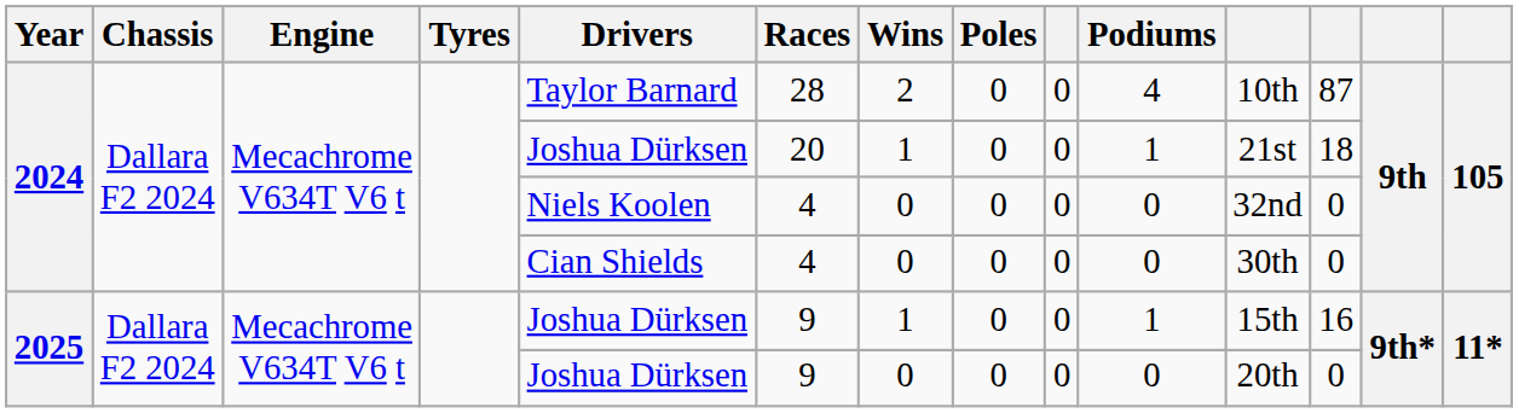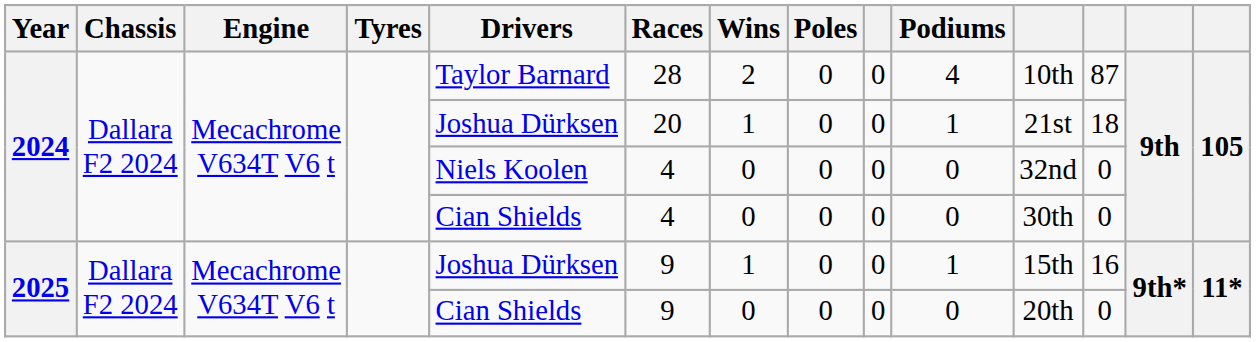row 7 | Drivers: Joshua Dürksen -> Cian Shields
